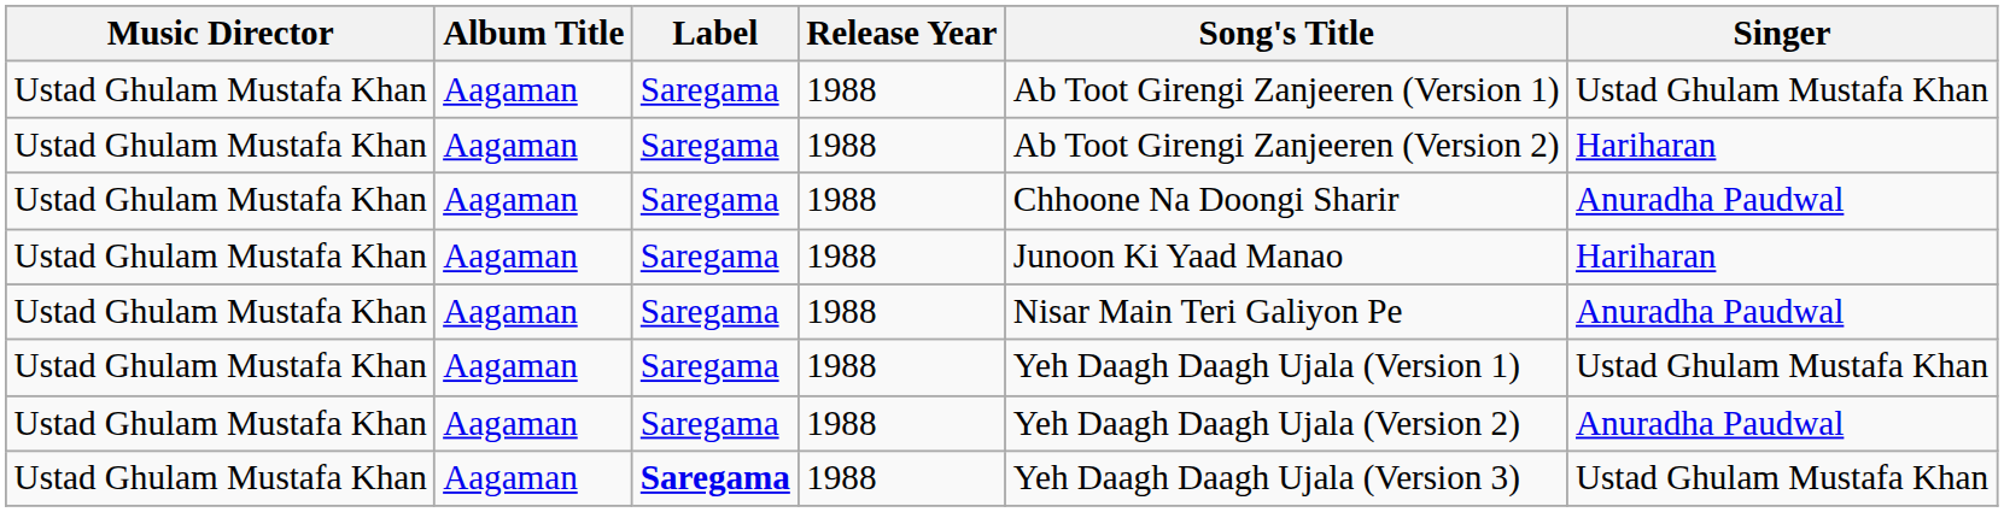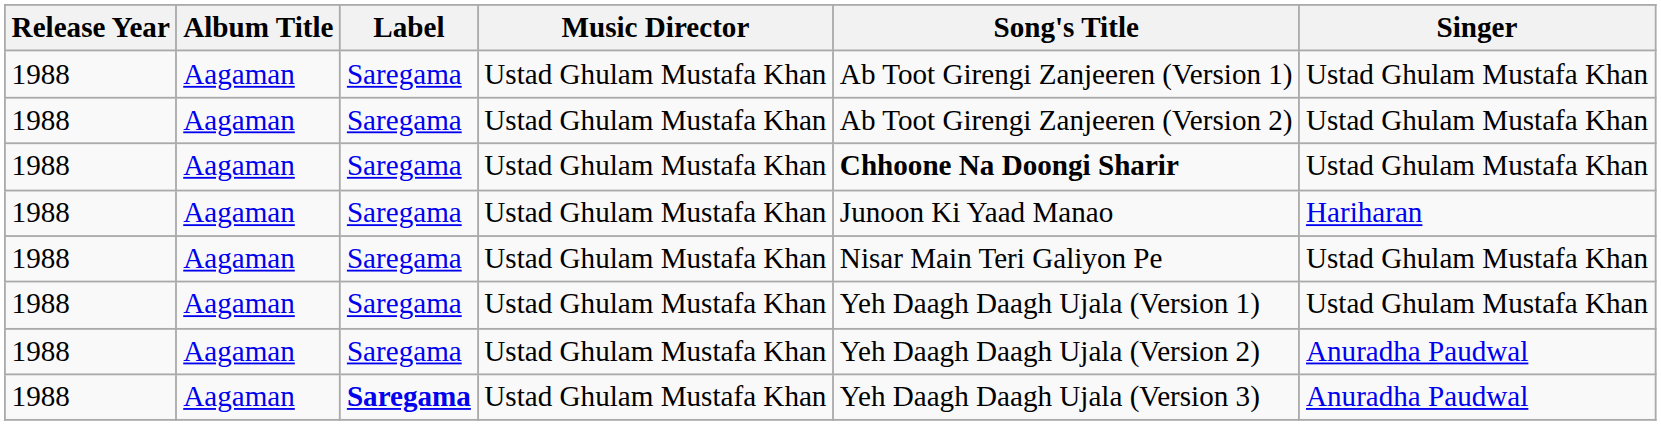columns swapped: Release Year <-> Music Director
row 3 | Singer: Hariharan -> Ustad Ghulam Mustafa Khan
row 4 | Song's Title: normal -> bold
row 4 | Singer: Anuradha Paudwal -> Ustad Ghulam Mustafa Khan
row 6 | Singer: Anuradha Paudwal -> Ustad Ghulam Mustafa Khan
row 9 | Singer: Ustad Ghulam Mustafa Khan -> Anuradha Paudwal
